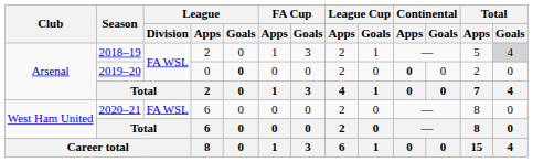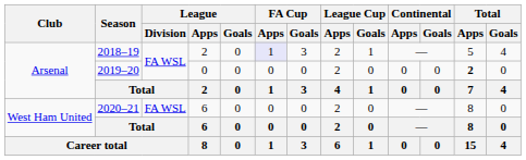2018–19 | FA Cup / Apps: no background -> lavender background
2018–19 | Total / Goals: lightgrey background -> no background
2019–20 | League / Goals: bold -> normal
2019–20 | Continental / Apps: bold -> normal
2019–20 | Total / Apps: normal -> bold
